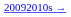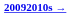row 1 | column 1: normal -> bold
